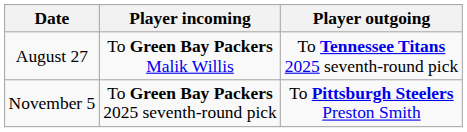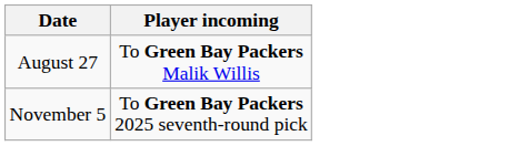- column: Player outgoing | To Tennessee Titans 2025 seventh-round pick | To Pittsburgh Steelers Preston Smith
